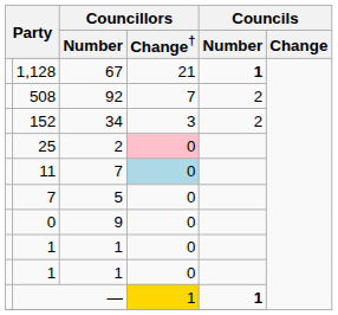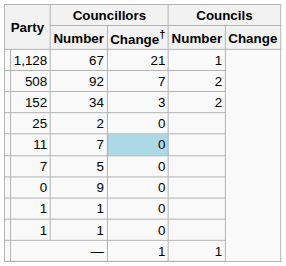1,128 | Councils / Number: bold -> normal
25 | Councillors / Change†: pink background -> no background
— | Councillors / Change†: gold background -> no background
— | Councils / Number: bold -> normal
